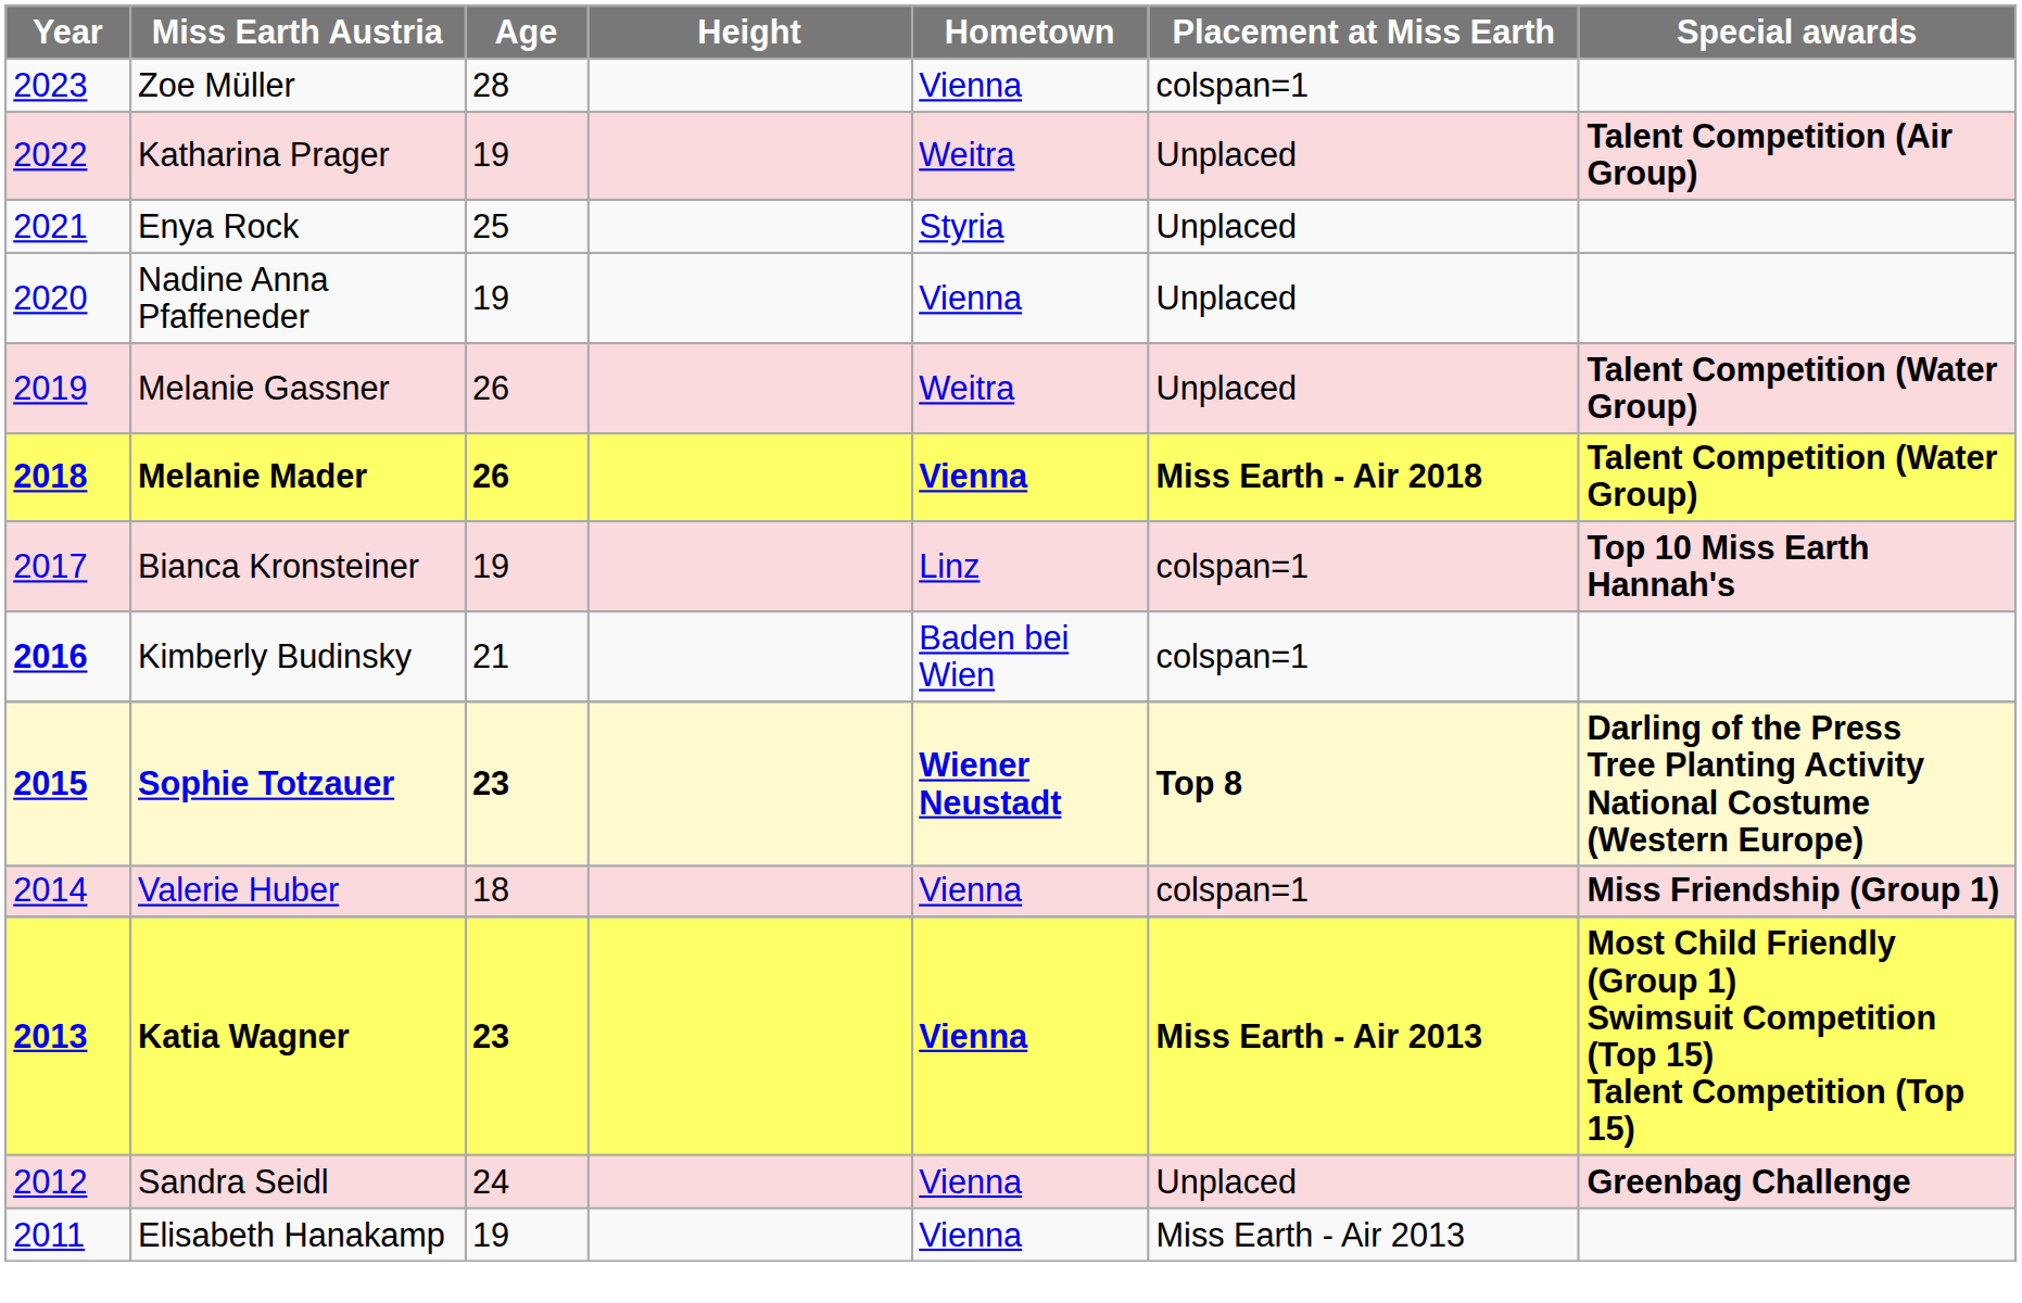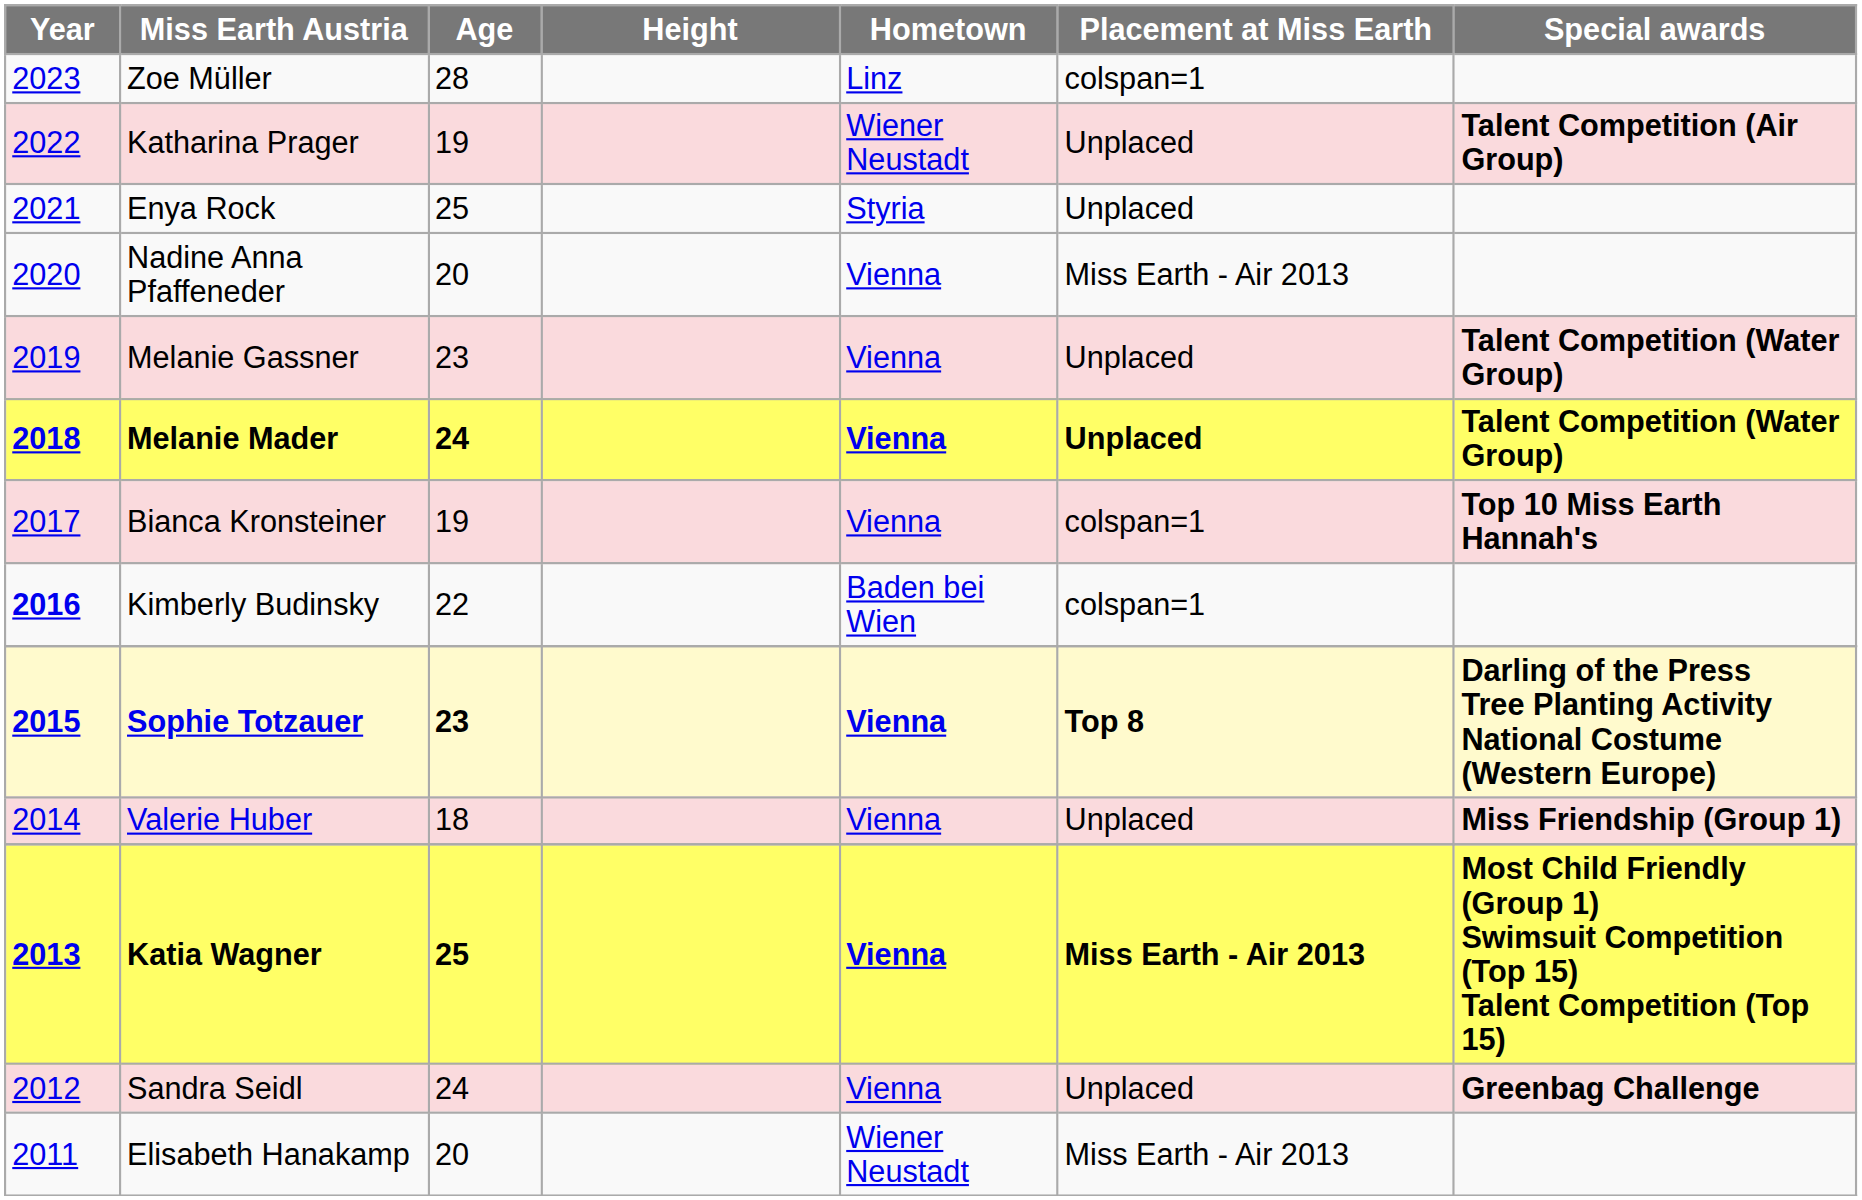Zoe Müller | Hometown: Vienna -> Linz
Katharina Prager | Hometown: Weitra -> Wiener Neustadt
Nadine Anna Pfaffeneder | Age: 19 -> 20
Nadine Anna Pfaffeneder | Placement at Miss Earth: Unplaced -> Miss Earth - Air 2013
Melanie Gassner | Age: 26 -> 23
Melanie Gassner | Hometown: Weitra -> Vienna
Melanie Mader | Age: 26 -> 24
Melanie Mader | Placement at Miss Earth: Miss Earth - Air 2018 -> Unplaced
Bianca Kronsteiner | Hometown: Linz -> Vienna
Kimberly Budinsky | Age: 21 -> 22
Sophie Totzauer | Hometown: Wiener Neustadt -> Vienna
Valerie Huber | Placement at Miss Earth: colspan=1 -> Unplaced
Katia Wagner | Age: 23 -> 25
Elisabeth Hanakamp | Age: 19 -> 20
Elisabeth Hanakamp | Hometown: Vienna -> Wiener Neustadt
